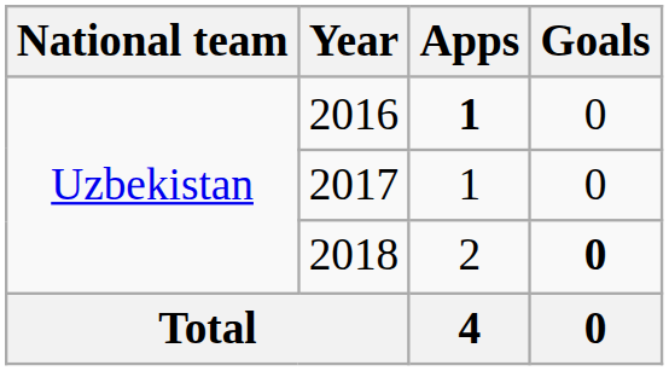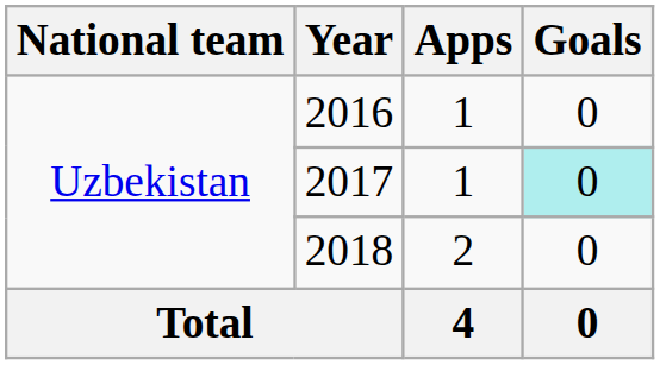2016 | Apps: bold -> normal
2017 | Goals: no background -> paleturquoise background
2018 | Goals: bold -> normal
